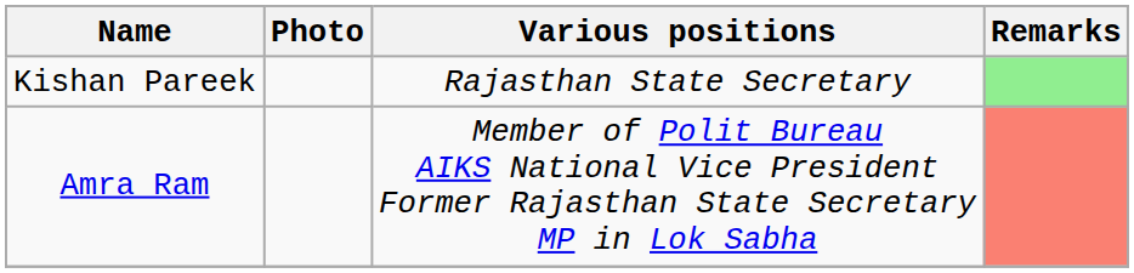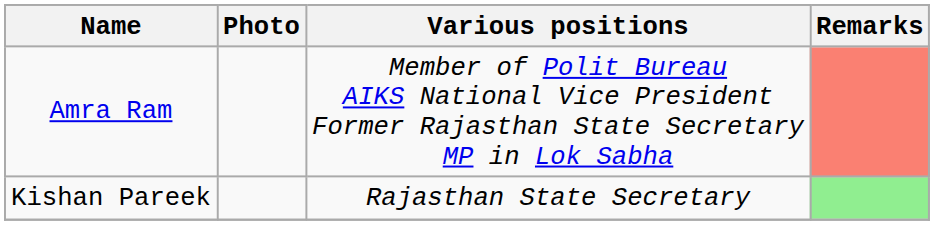rows swapped: Amra Ram <-> Kishan Pareek
